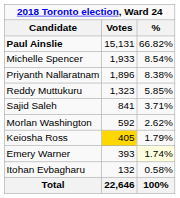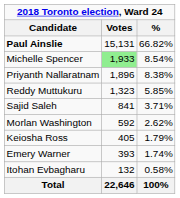Michelle Spencer | Votes: no background -> lightgreen background
Keiosha Ross | Votes: gold background -> no background
Emery Warner | %: lightyellow background -> no background
